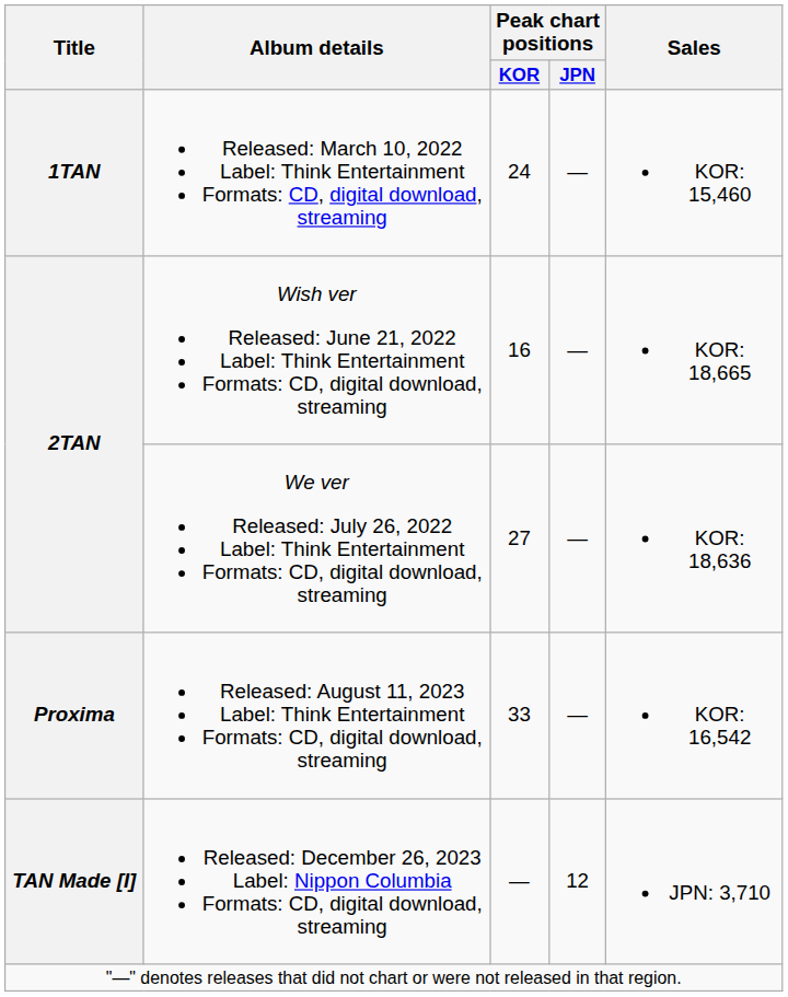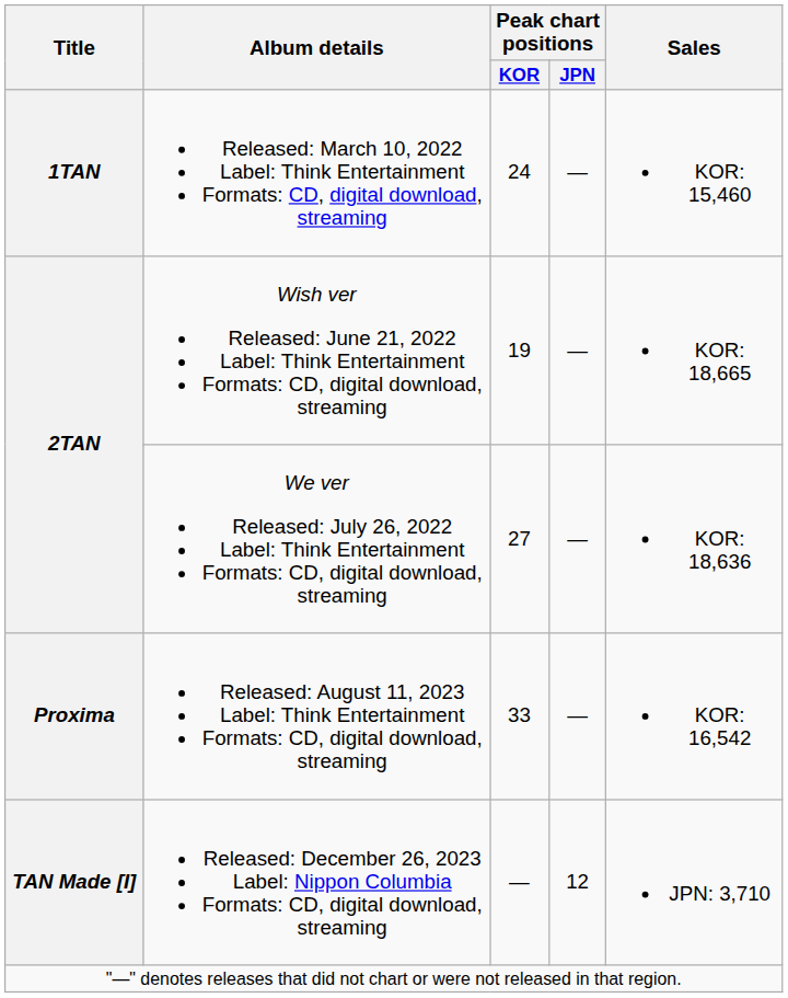row 4 | Peak chart positions / KOR: 16 -> 19
